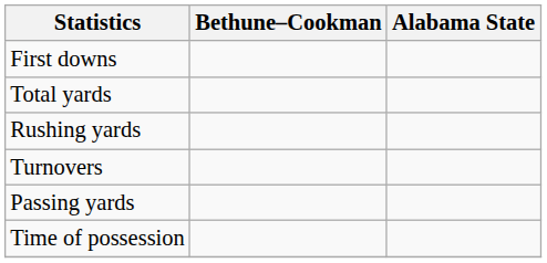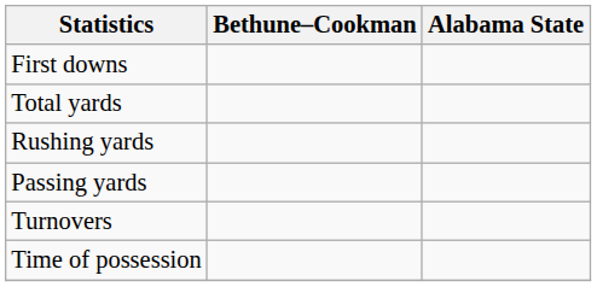rows swapped: Passing yards <-> Turnovers
